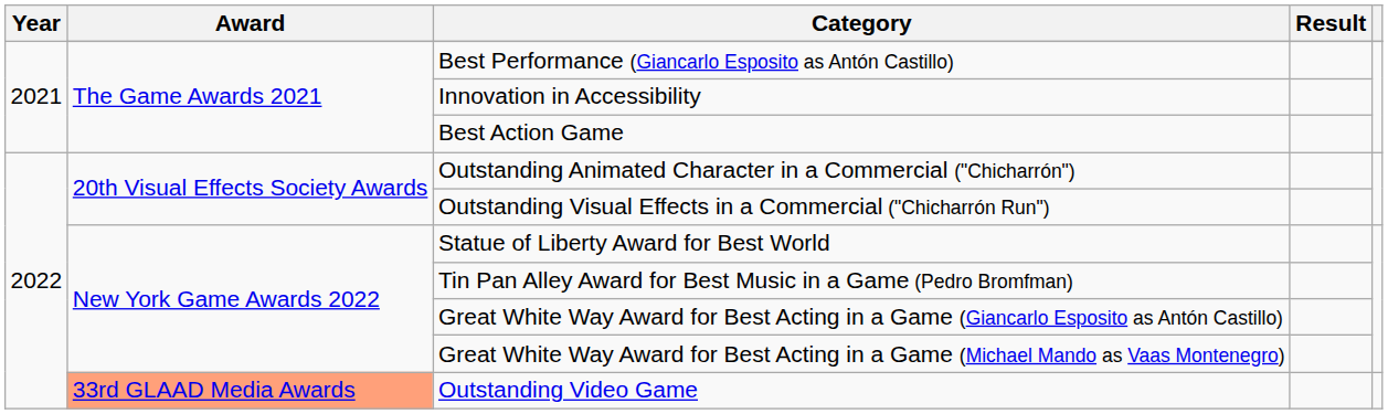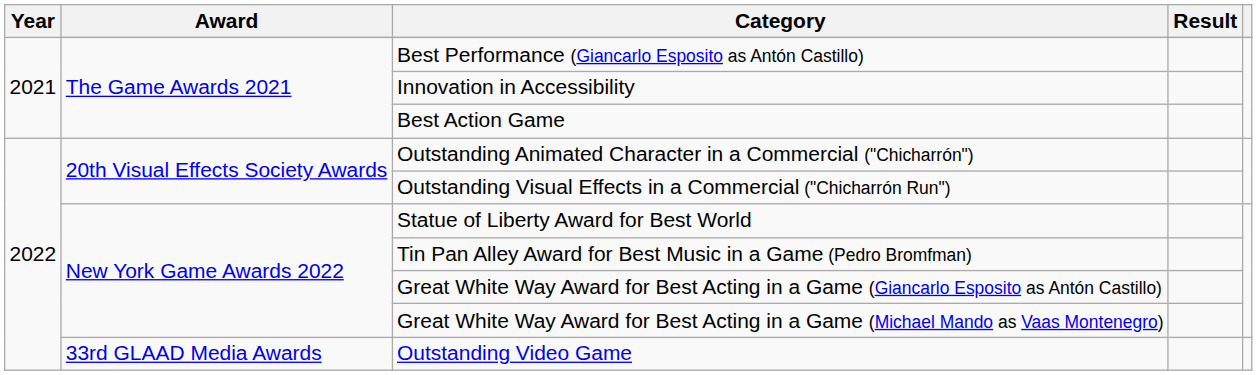Outstanding Video Game | Award: lightsalmon background -> no background
